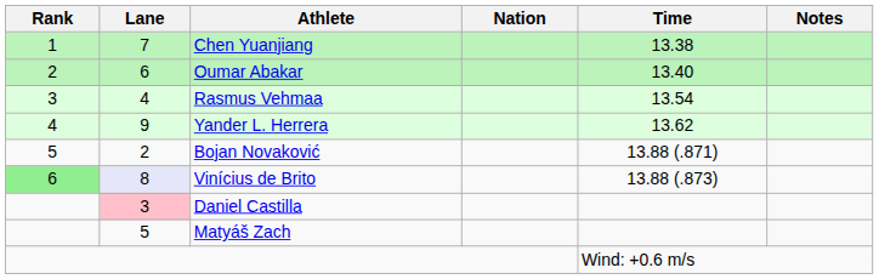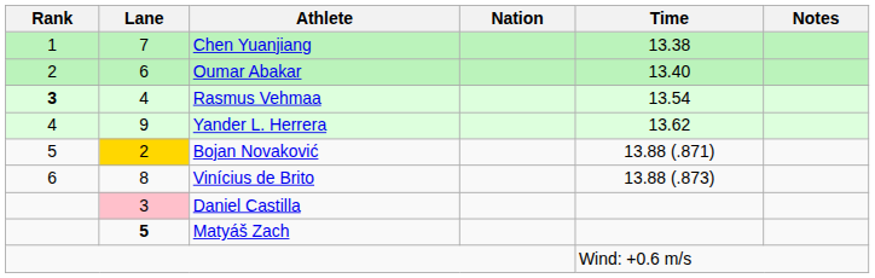Rasmus Vehmaa | Rank: normal -> bold
Bojan Novaković | Lane: no background -> gold background
Vinícius de Brito | Rank: lightgreen background -> no background
Vinícius de Brito | Lane: lavender background -> no background
Matyáš Zach | Lane: normal -> bold
